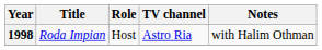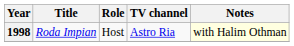1998 | Notes: no background -> lightyellow background
